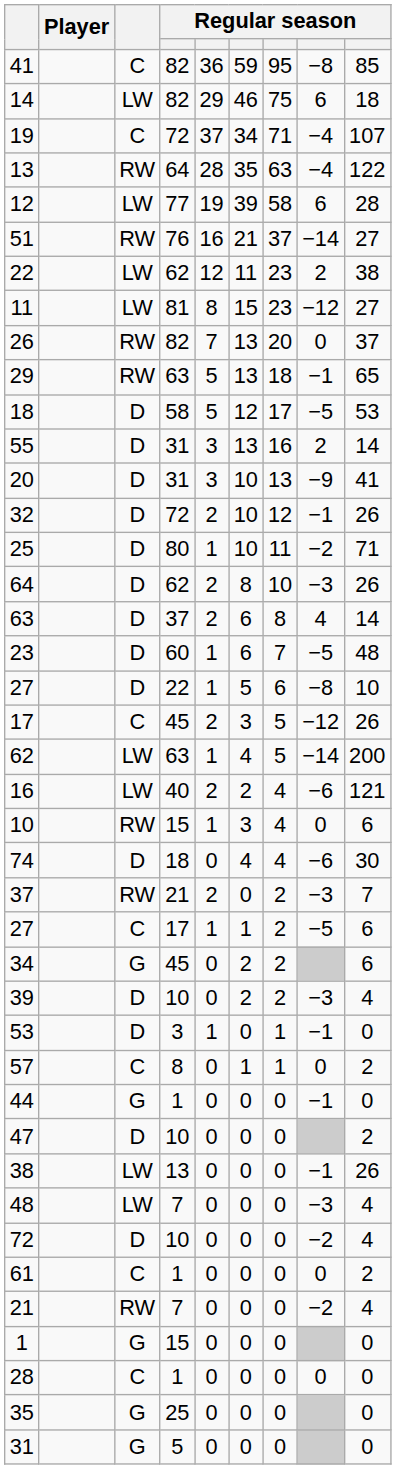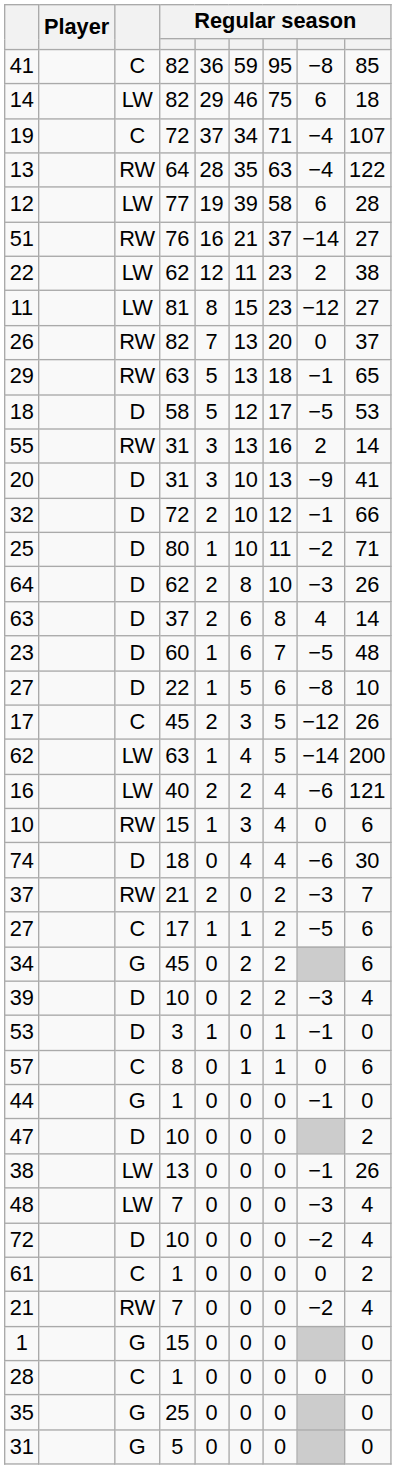55 | column 3: D -> RW
32 | column 9: 26 -> 66
57 | column 9: 2 -> 6
